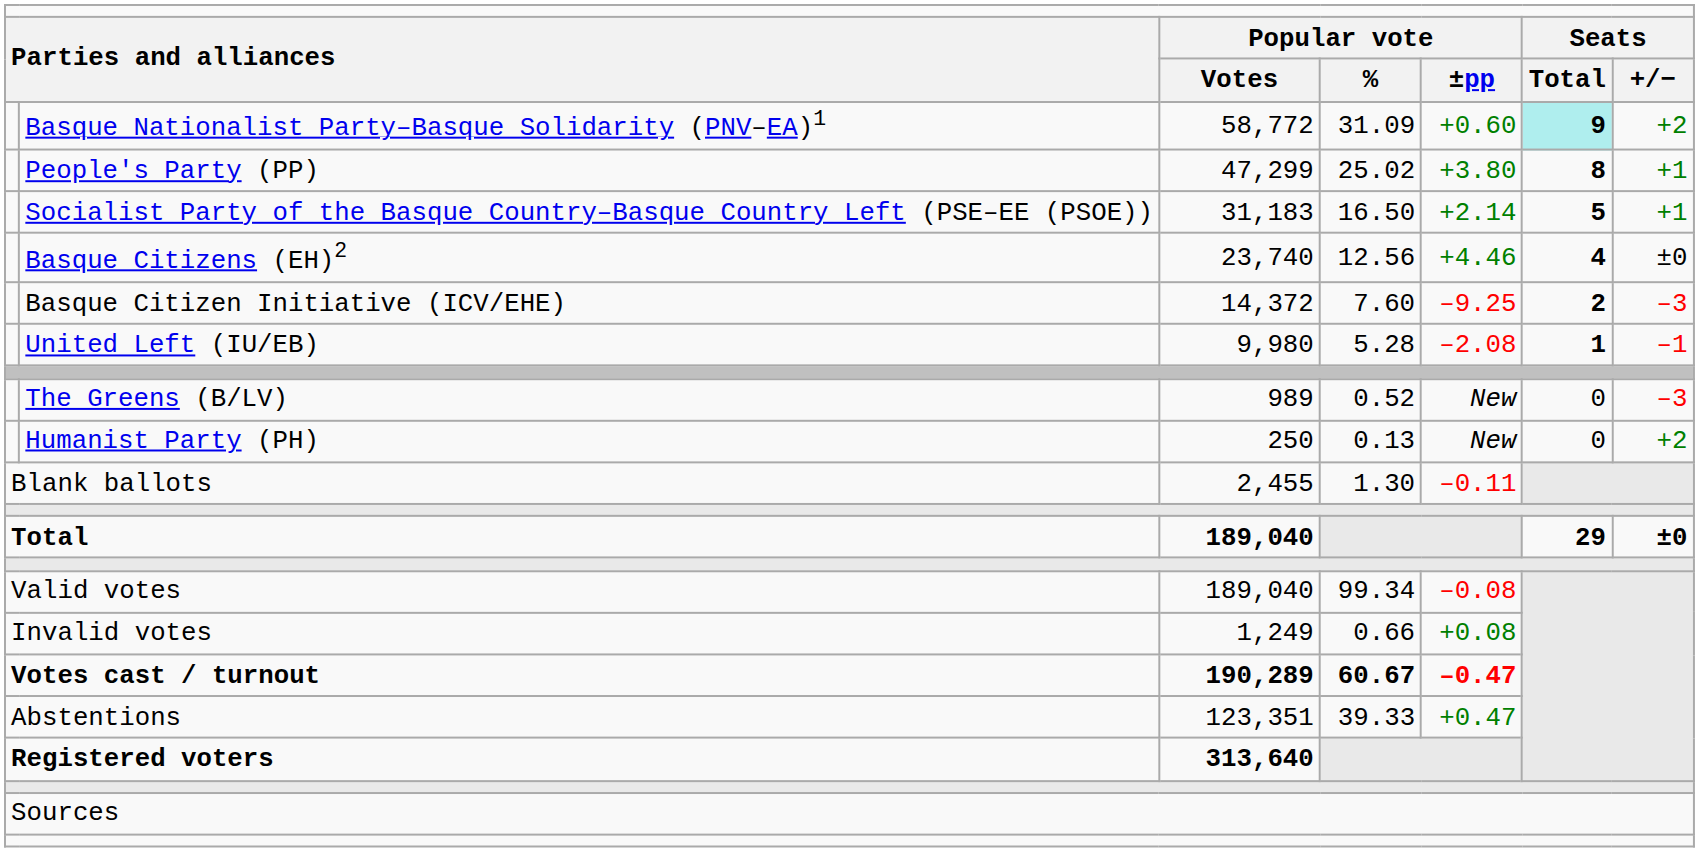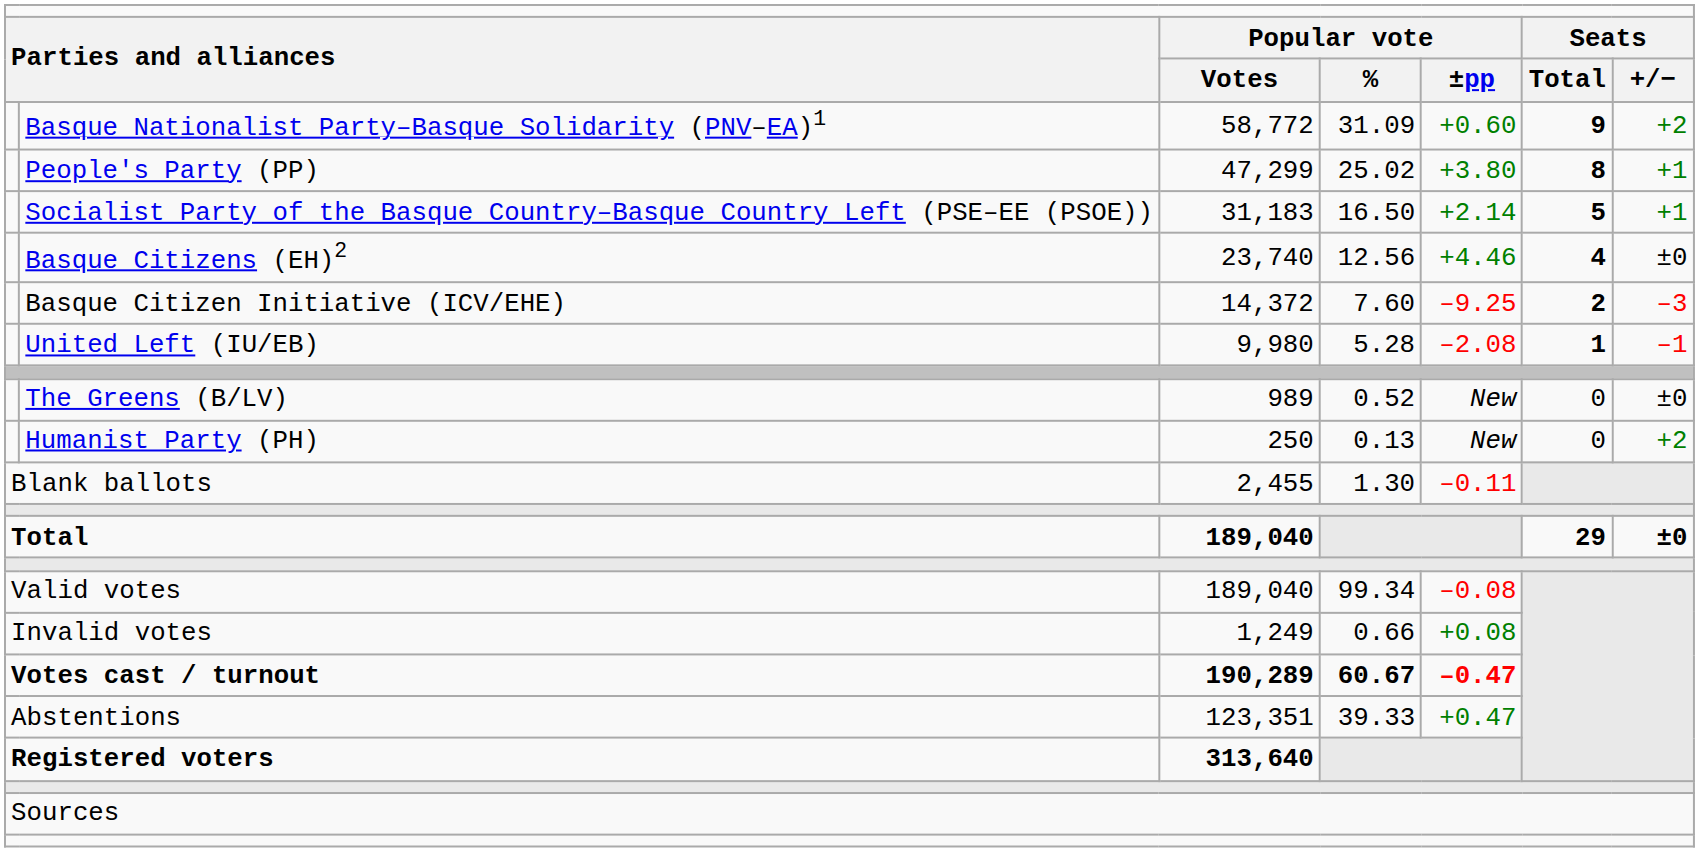Basque Nationalist Party–Basque Solidarity (PNV–EA)1 | column 6: paleturquoise background -> no background
The Greens (B/LV) | column 7: –3 -> ±0
